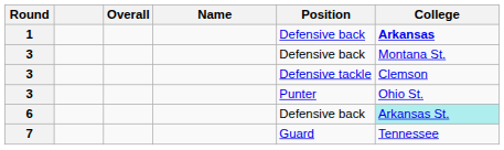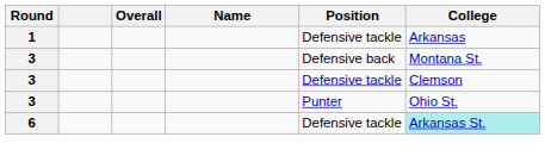1 | Position: Defensive back -> Defensive tackle
1 | College: bold -> normal
6 | Position: Defensive back -> Defensive tackle
- row: 7 | Guard | Tennessee
